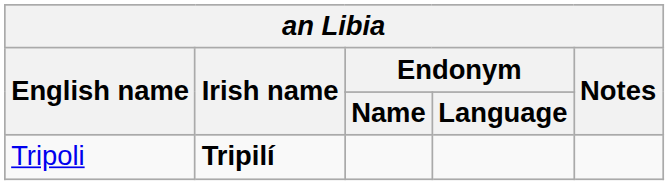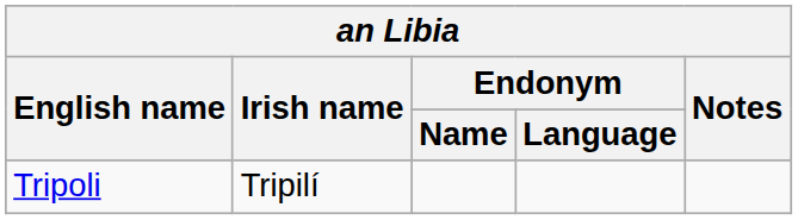Tripoli | Irish name: bold -> normal
